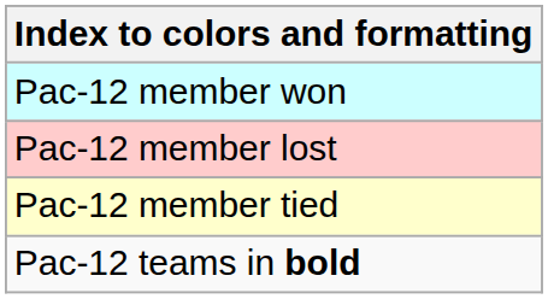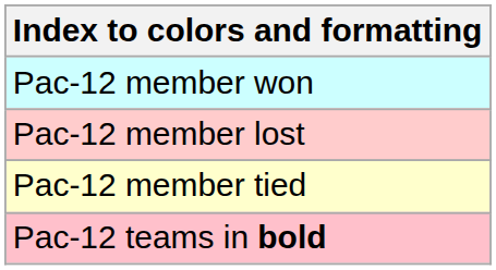row 5 | column 1: no background -> pink background
